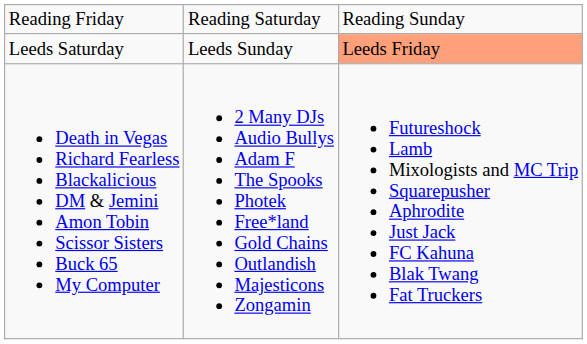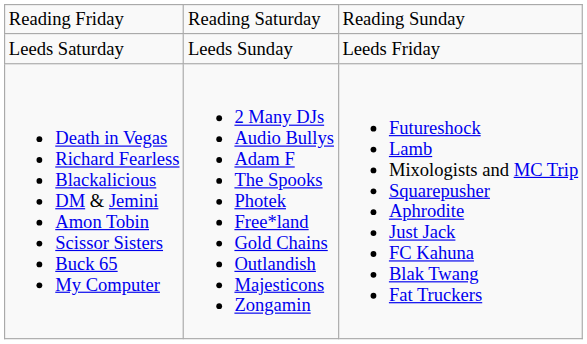Leeds Saturday | column 3: lightsalmon background -> no background
